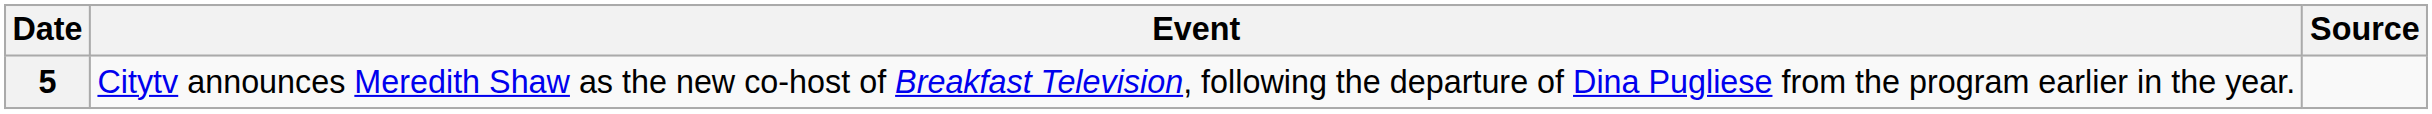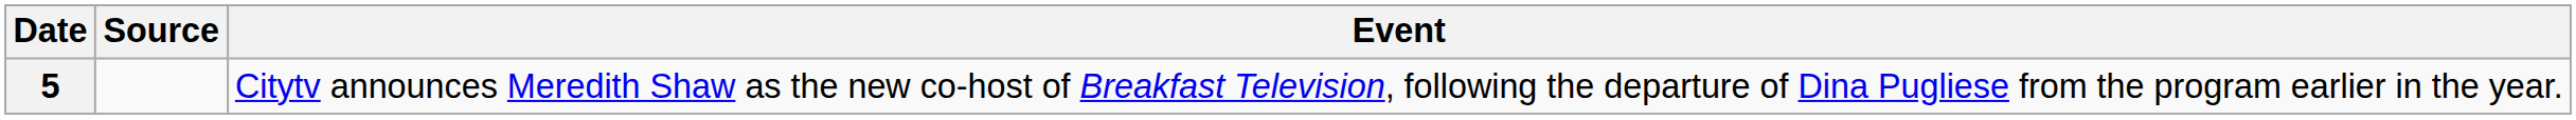columns swapped: Event <-> Source
